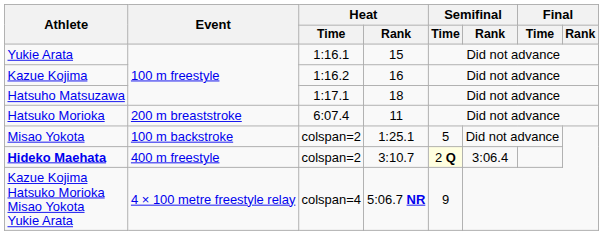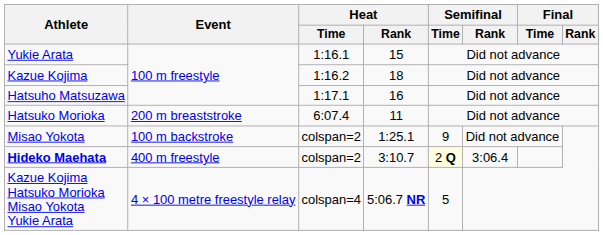Kazue Kojima | Heat / Rank: 16 -> 18
Hatsuho Matsuzawa | Heat / Rank: 18 -> 16
Misao Yokota | Semifinal / Time: 5 -> 9
Kazue Kojima Hatsuko Morioka Misao Yokota Yukie Arata | Semifinal / Time: 9 -> 5
